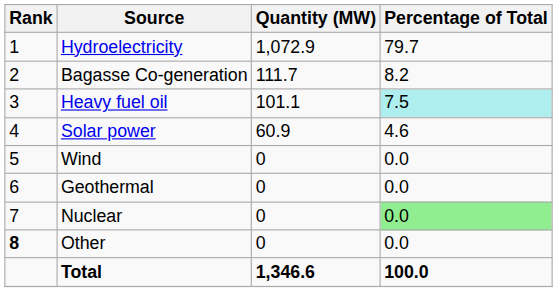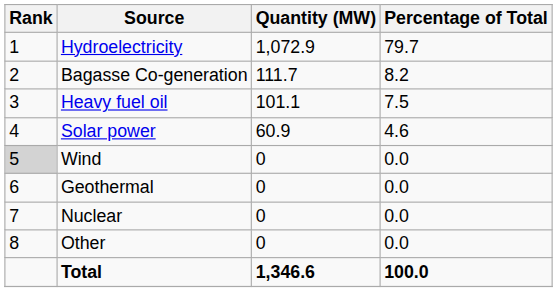Heavy fuel oil | Percentage of Total: paleturquoise background -> no background
Wind | Rank: no background -> lightgrey background
Nuclear | Percentage of Total: lightgreen background -> no background
Other | Rank: bold -> normal
